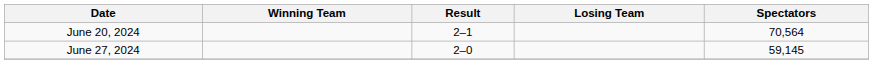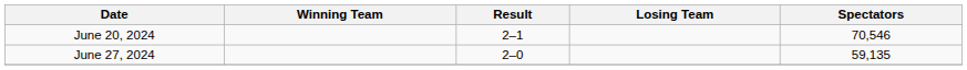June 20, 2024 | Spectators: 70,564 -> 70,546
June 27, 2024 | Spectators: 59,145 -> 59,135
